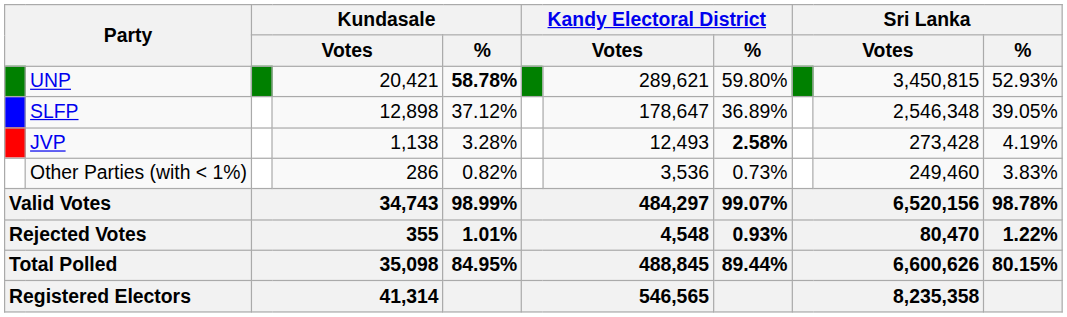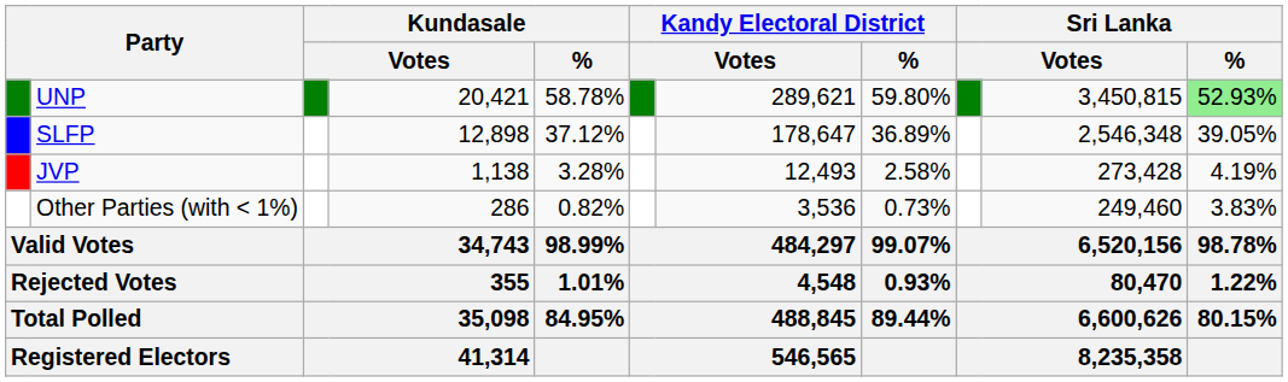UNP | Kundasale / %: bold -> normal
UNP | Sri Lanka / %: no background -> lightgreen background
JVP | Kandy Electoral District / %: bold -> normal
